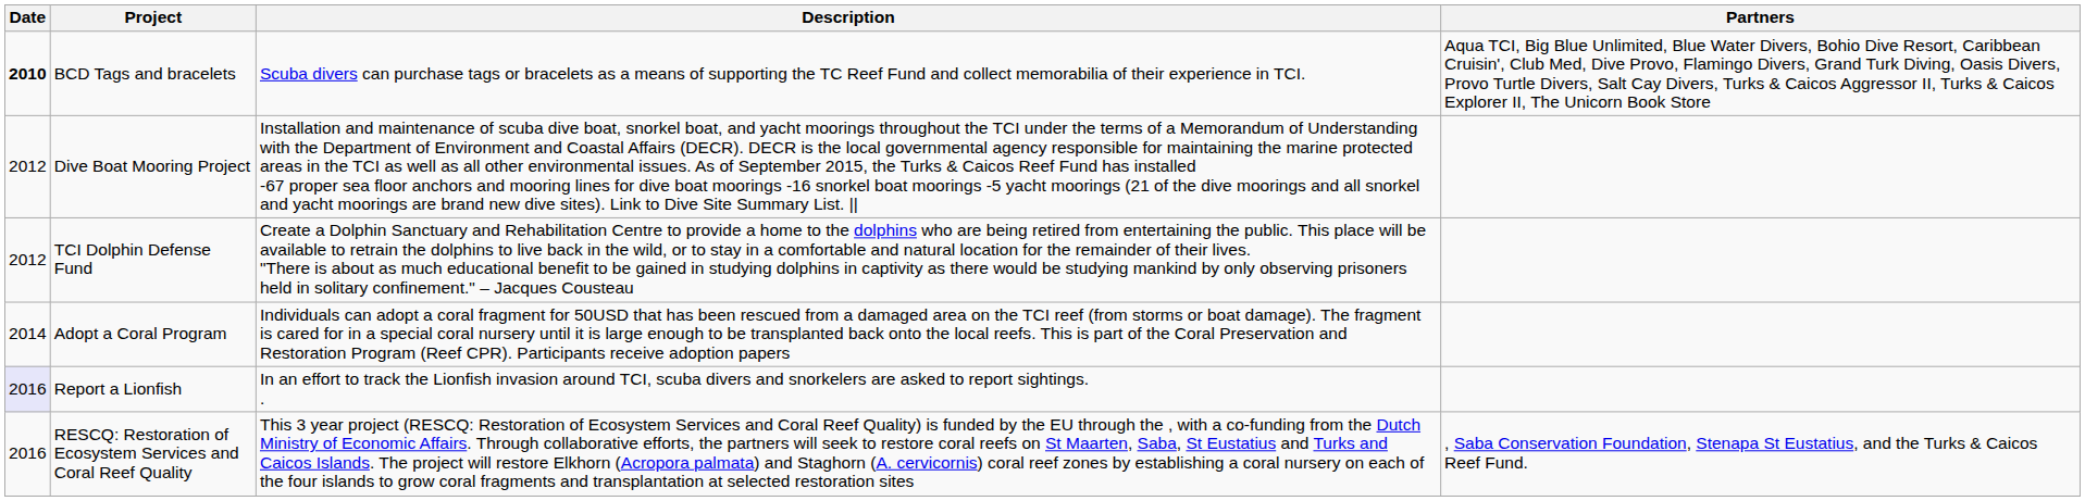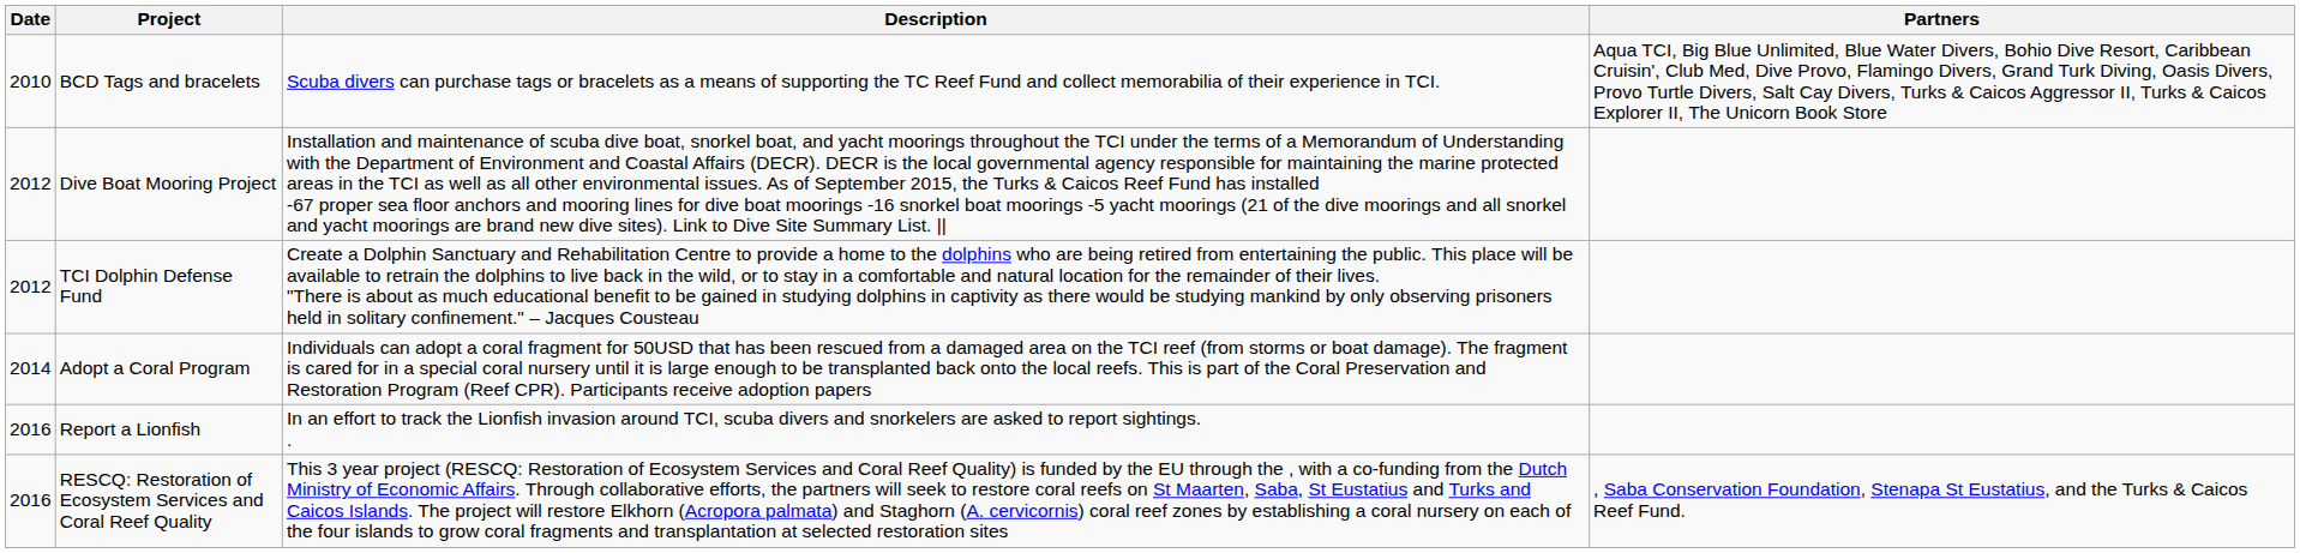BCD Tags and bracelets | Date: bold -> normal
Report a Lionfish | Date: lavender background -> no background
